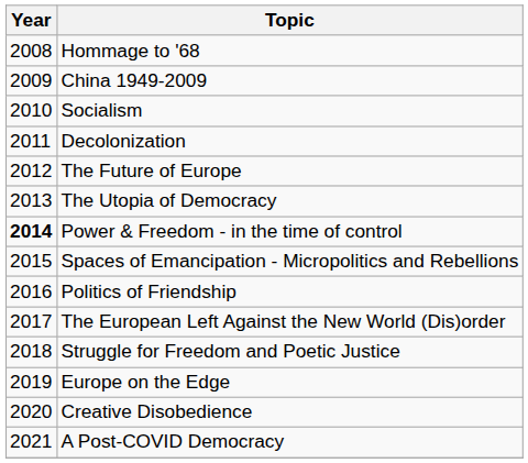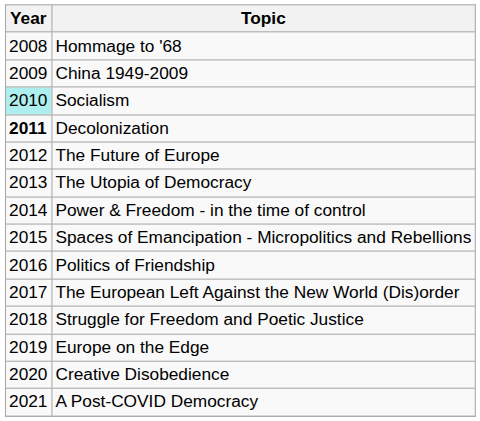Socialism | Year: no background -> paleturquoise background
Decolonization | Year: normal -> bold
Power & Freedom - in the time of control | Year: bold -> normal
